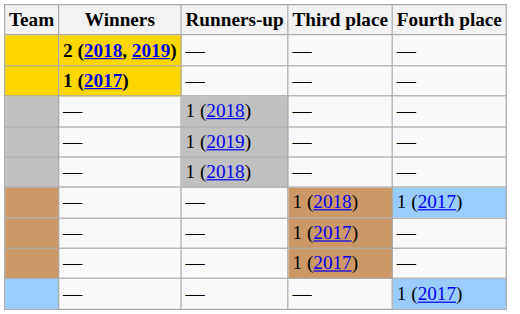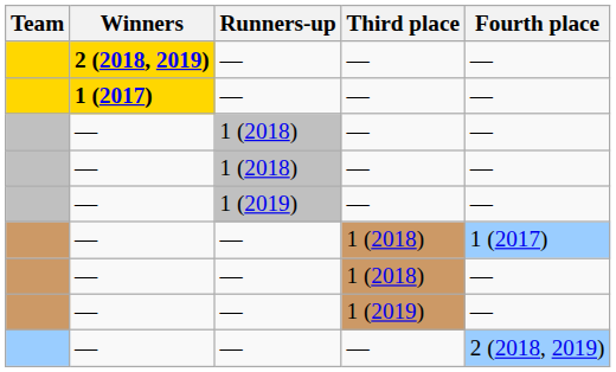row 5 | Runners-up: 1 (2019) -> 1 (2018)
row 6 | Runners-up: 1 (2018) -> 1 (2019)
row 8 | Third place: 1 (2017) -> 1 (2018)
row 9 | Third place: 1 (2017) -> 1 (2019)
row 10 | Fourth place: 1 (2017) -> 2 (2018, 2019)
